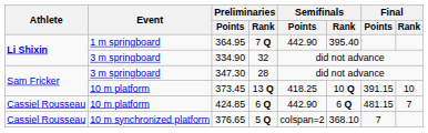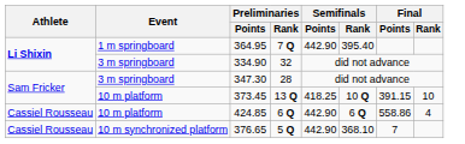424.85 | Final / Points: 481.15 -> 558.86
424.85 | Final / Rank: 7 -> 4
376.65 | Semifinals / Points: colspan=2 -> 442.90
